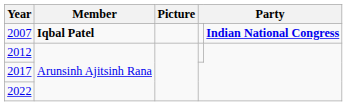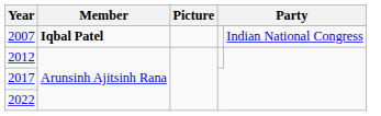2007 | column 5: bold -> normal
